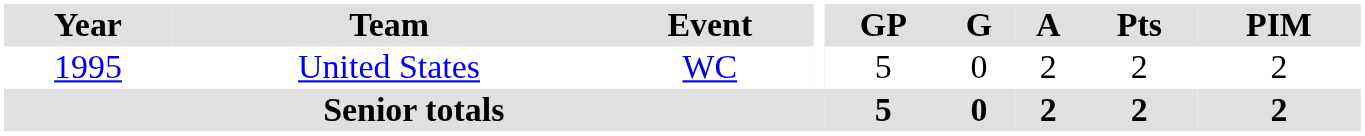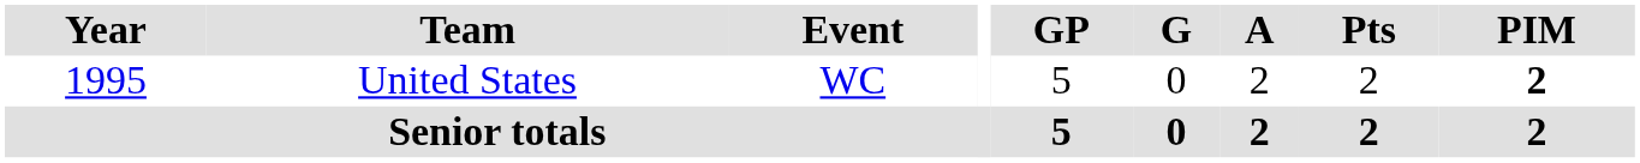United States | PIM: normal -> bold
